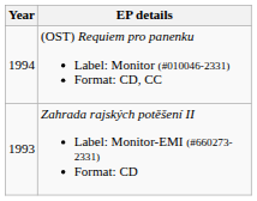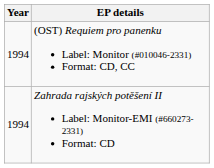row 3 | Year: 1993 -> 1994
